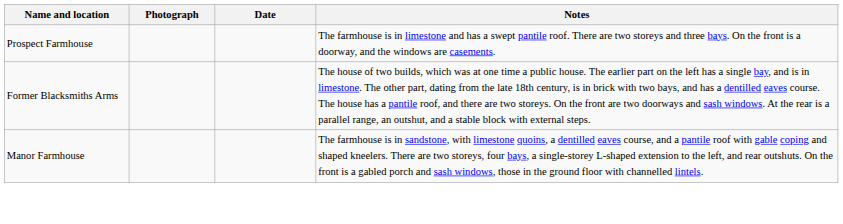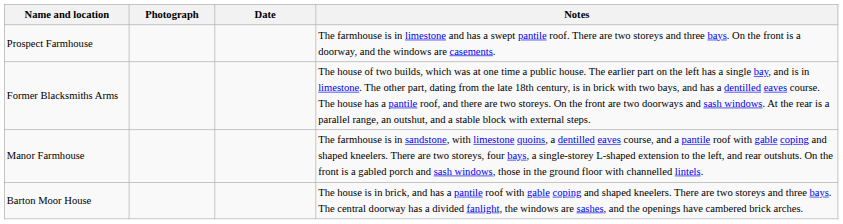+ row: Barton Moor House | The house is in brick, and has a pantile roof with gable coping and shaped kneelers. There are two storeys and three bays. The central doorway has a divided fanlight, the windows are sashes, and the openings have cambered brick arches.
